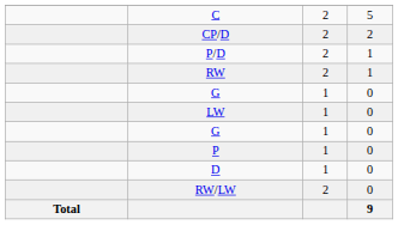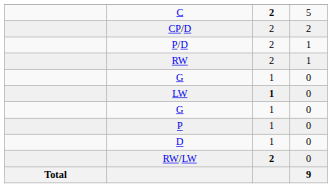C | column 3: normal -> bold
LW | column 3: normal -> bold
RW/LW | column 3: normal -> bold
